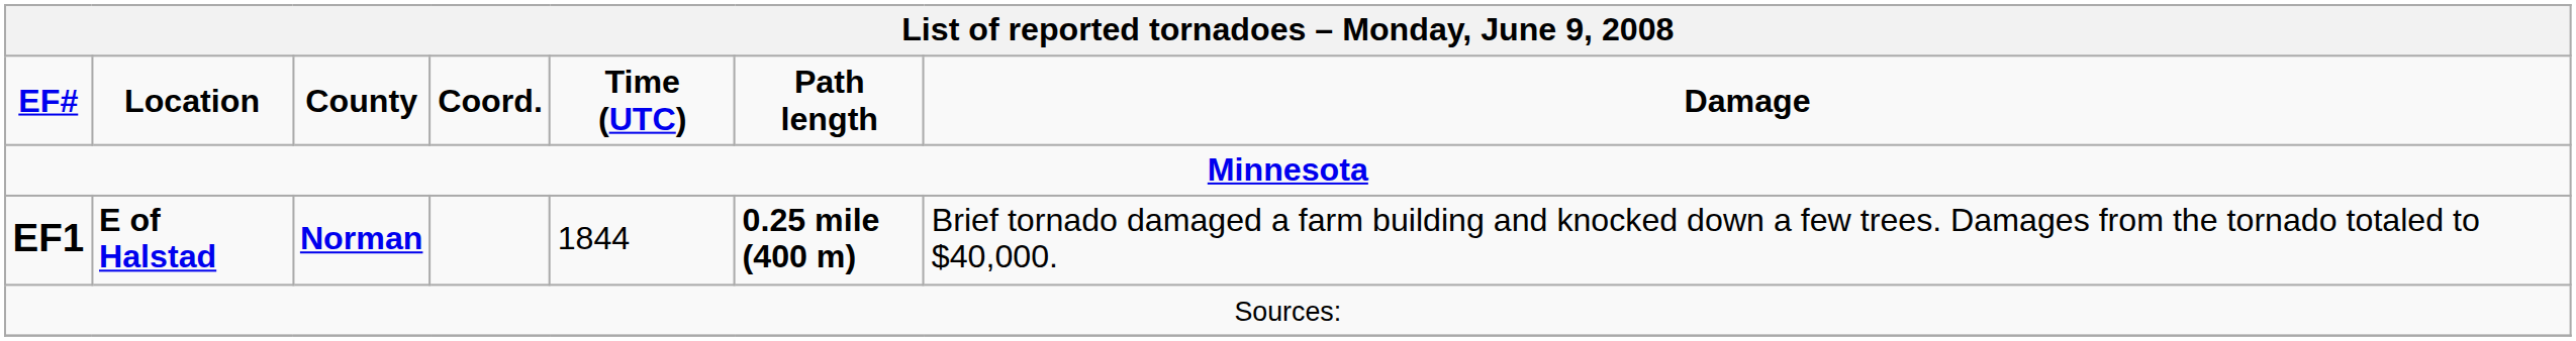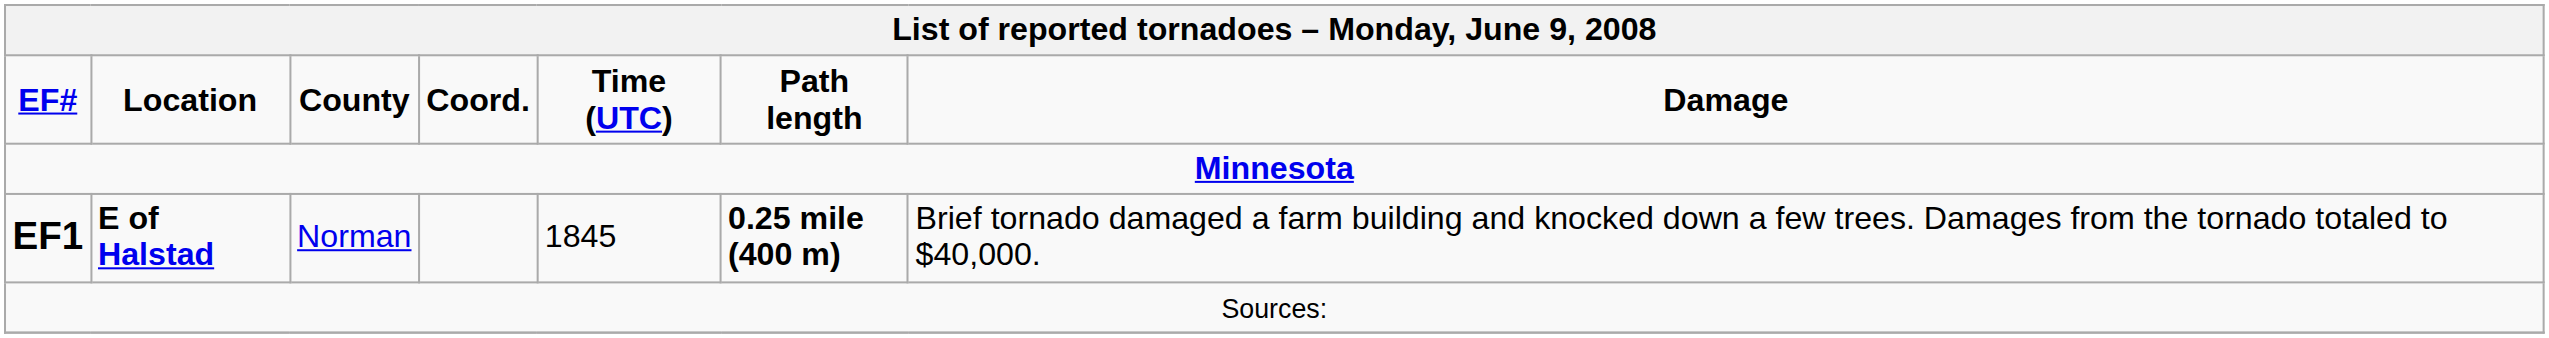EF1 | County: bold -> normal
EF1 | Time (UTC): 1844 -> 1845
